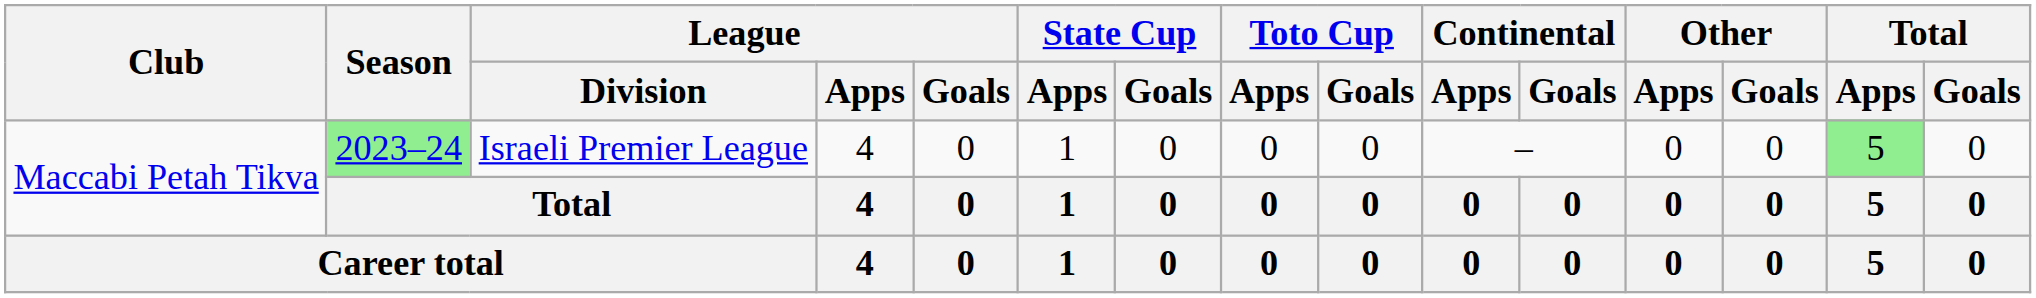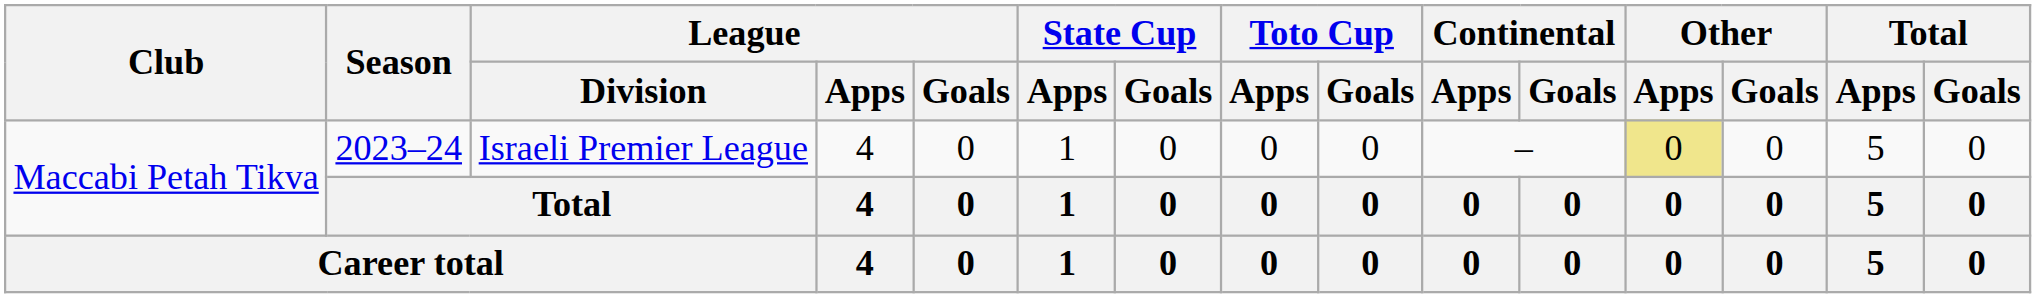Maccabi Petah Tikva / Israeli Premier League | Season: lightgreen background -> no background
Maccabi Petah Tikva / Israeli Premier League | Other / Apps: no background -> khaki background
Maccabi Petah Tikva / Israeli Premier League | Total / Apps: lightgreen background -> no background
